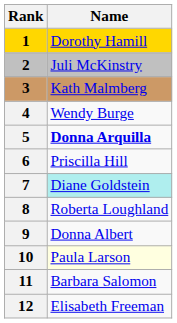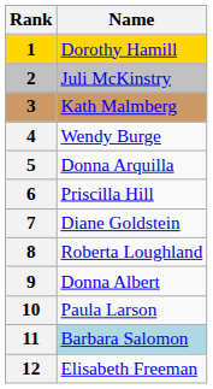Donna Arquilla | Name: bold -> normal
Diane Goldstein | Name: paleturquoise background -> no background
Paula Larson | Name: lightyellow background -> no background
Barbara Salomon | Name: no background -> lightblue background
